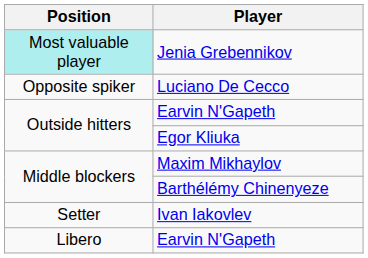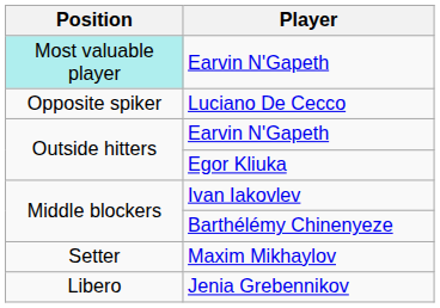row 2 | Player: Jenia Grebennikov -> Earvin N'Gapeth
row 6 | Player: Maxim Mikhaylov -> Ivan Iakovlev
row 8 | Player: Ivan Iakovlev -> Maxim Mikhaylov
row 9 | Player: Earvin N'Gapeth -> Jenia Grebennikov
